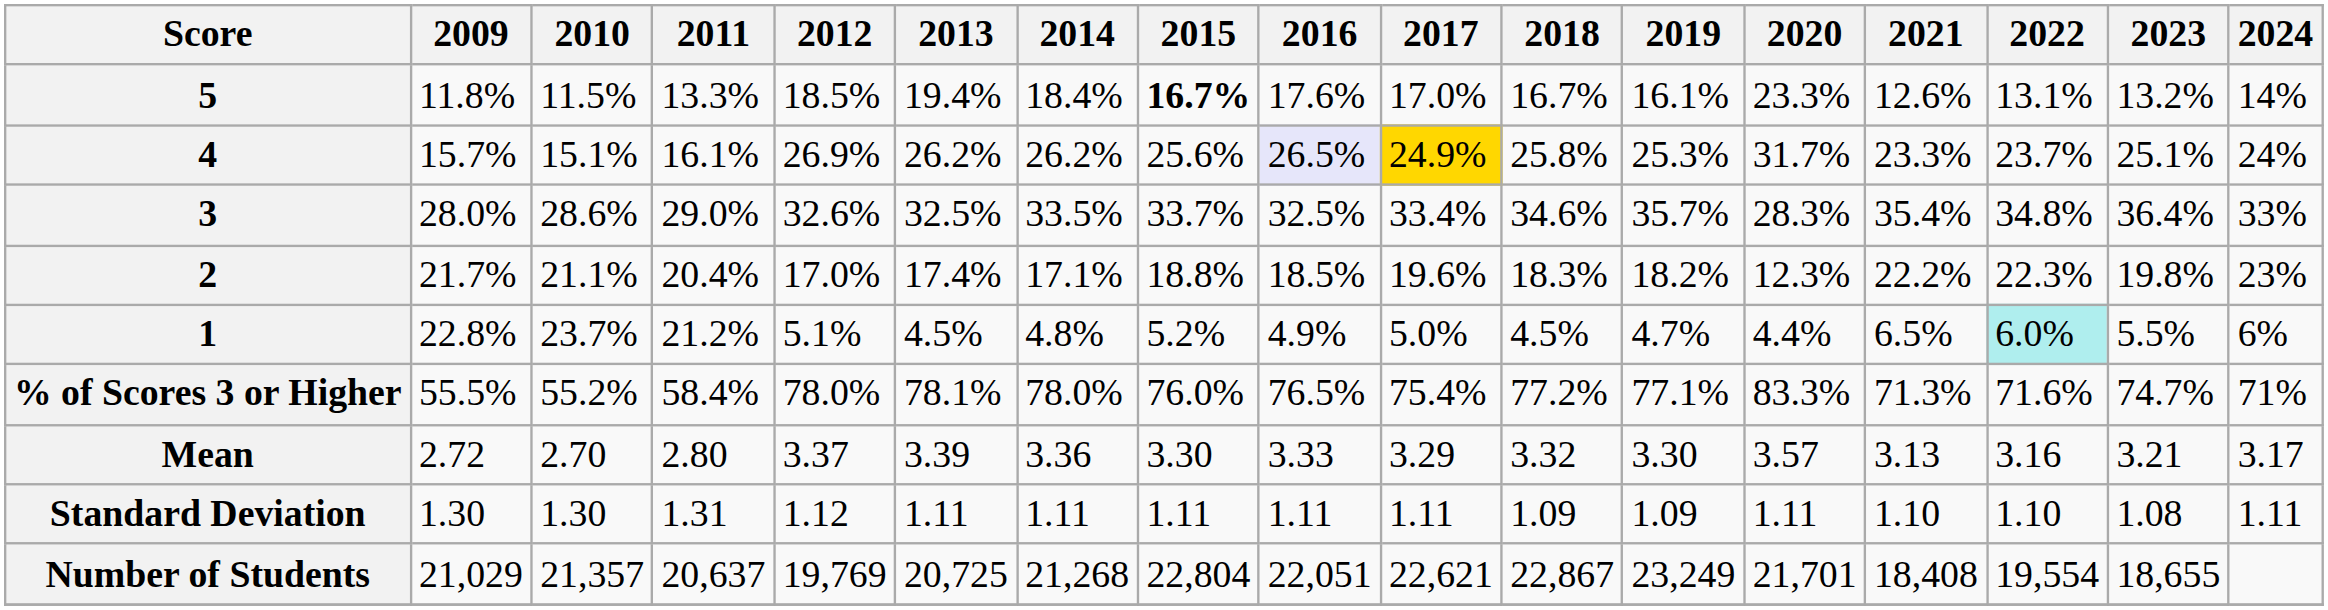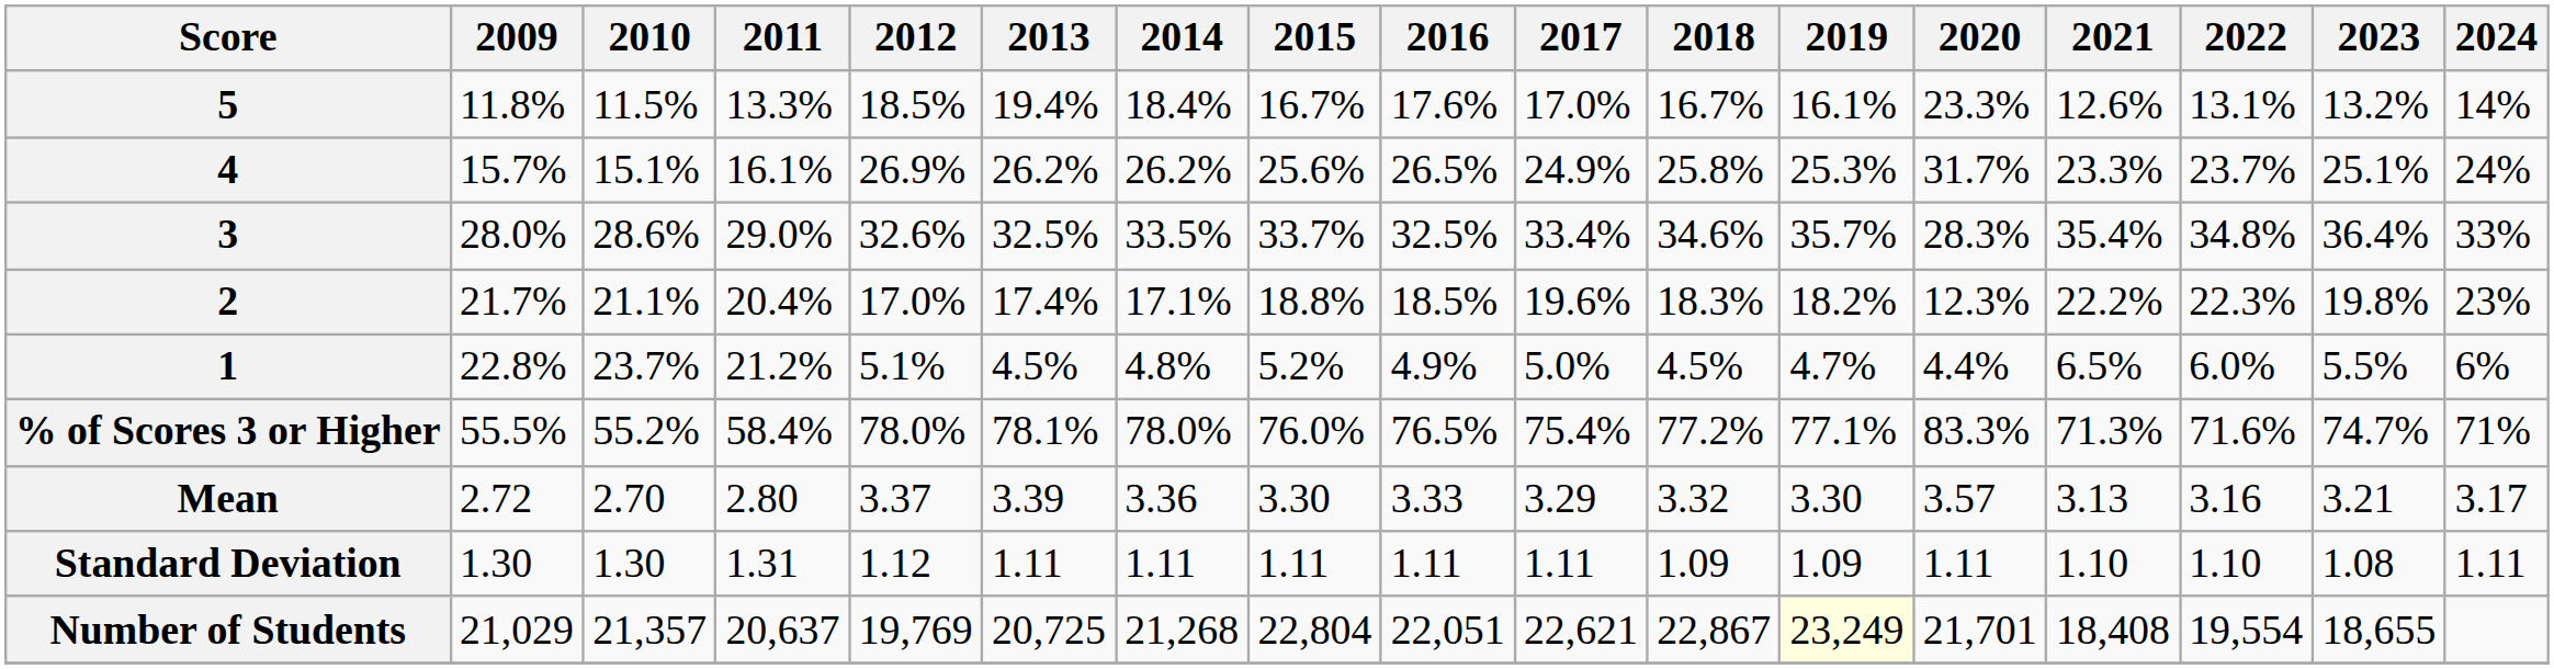5 | 2015: bold -> normal
4 | 2016: lavender background -> no background
4 | 2017: gold background -> no background
1 | 2022: paleturquoise background -> no background
Number of Students | 2019: no background -> lightyellow background
